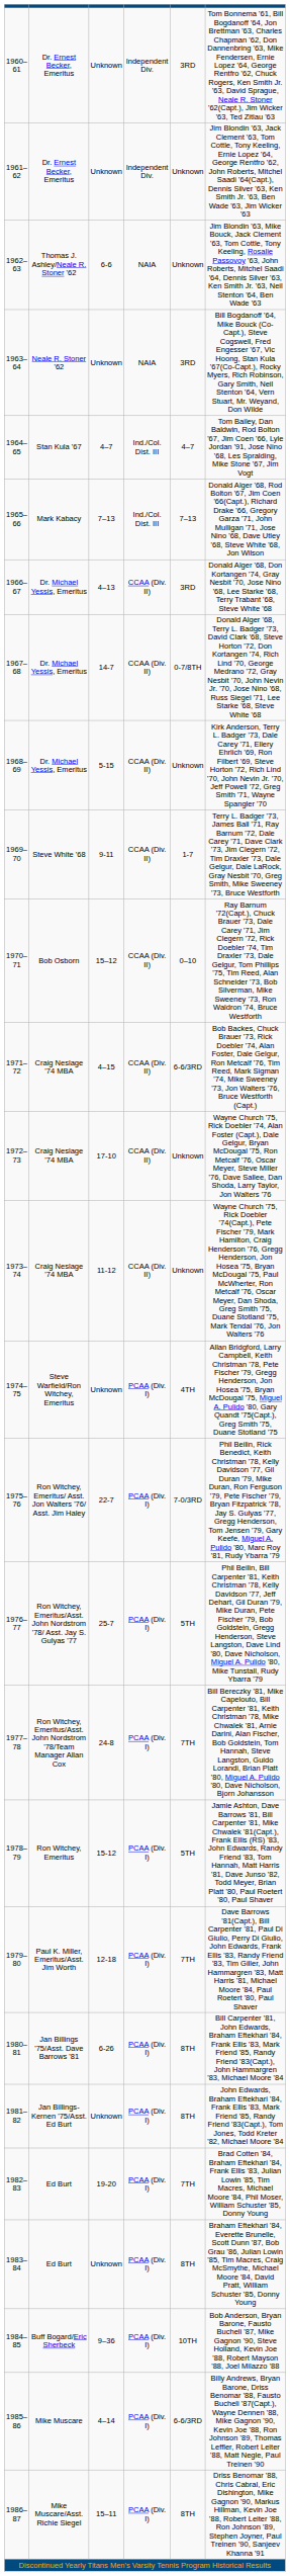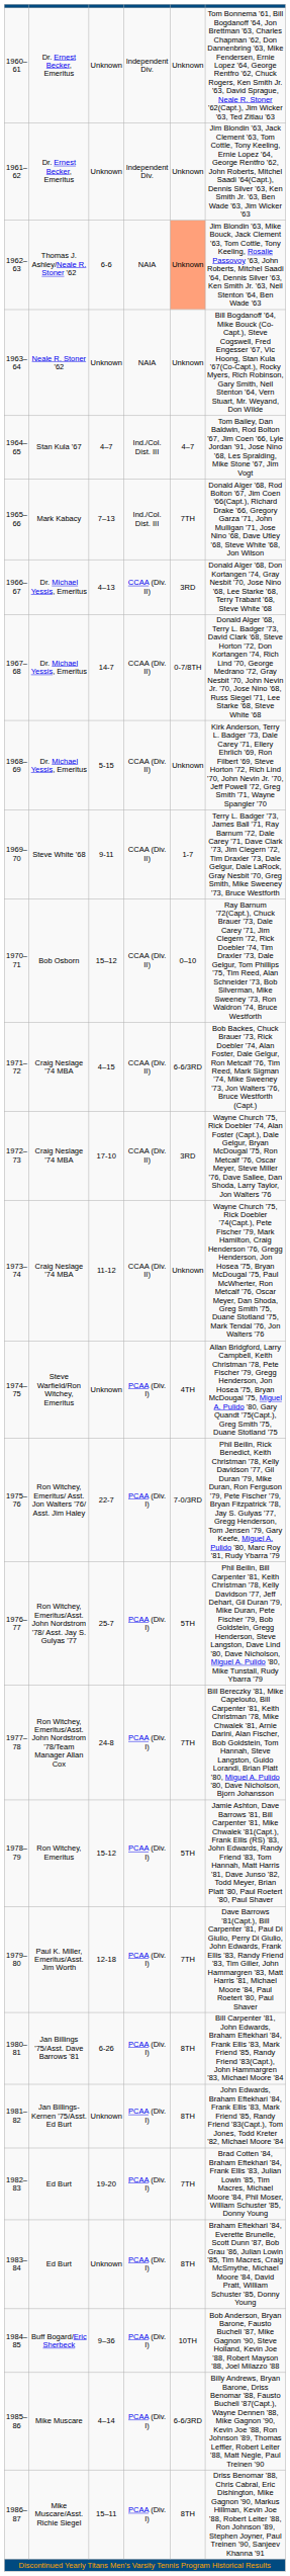1960–61 | column 5: 3RD -> Unknown
1962–63 | column 5: no background -> lightsalmon background
1963–64 | column 5: 3RD -> Unknown
1965–66 | column 5: 7–13 -> 7TH
1972–73 | column 5: Unknown -> 3RD
